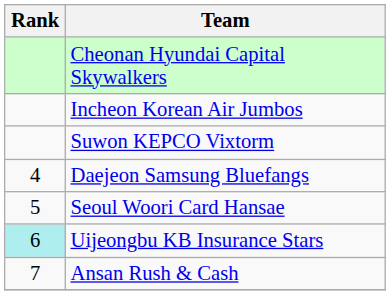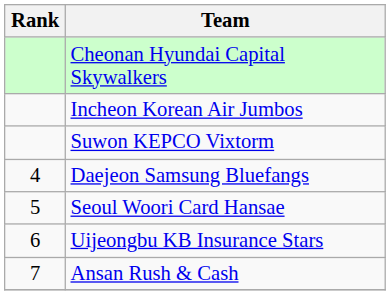Uijeongbu KB Insurance Stars | Rank: paleturquoise background -> no background
